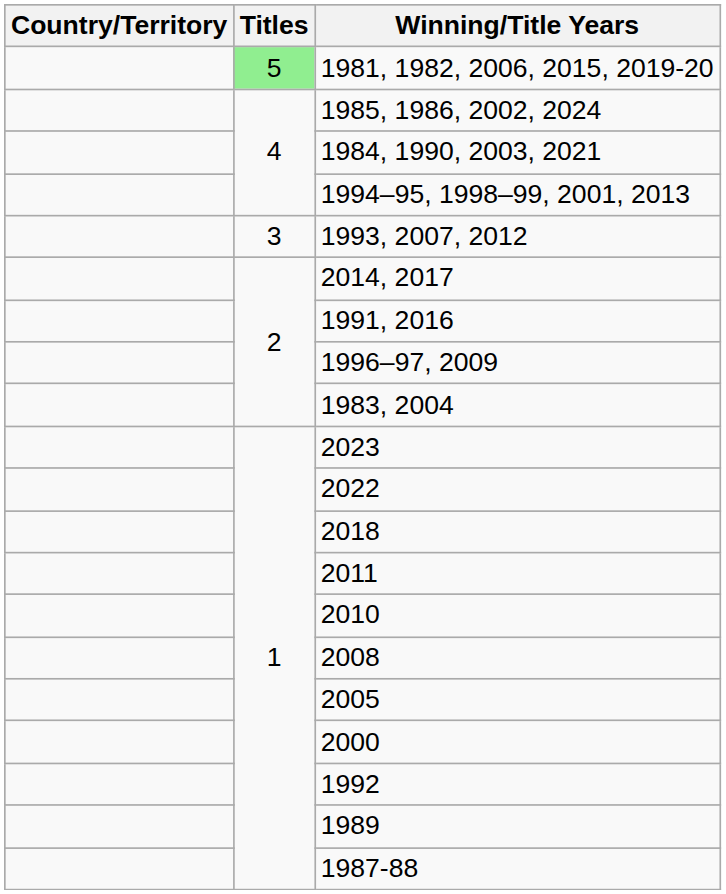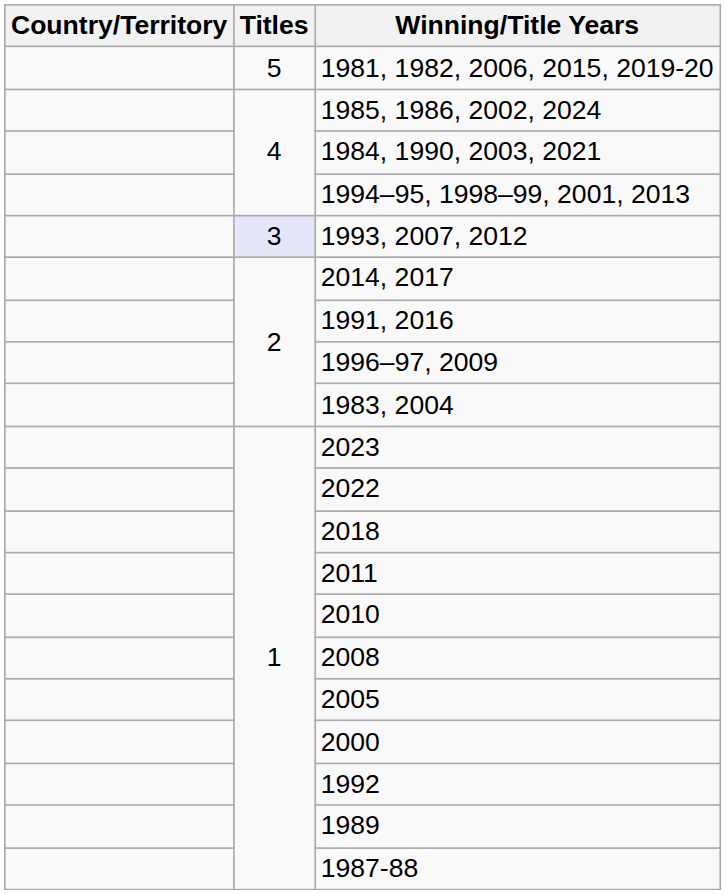1981, 1982, 2006, 2015, 2019-20 | Titles: lightgreen background -> no background
1993, 2007, 2012 | Titles: no background -> lavender background
